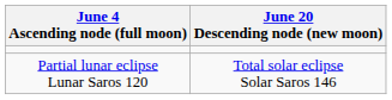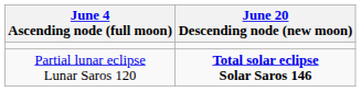row 3 | June 20 Descending node (new moon): normal -> bold
